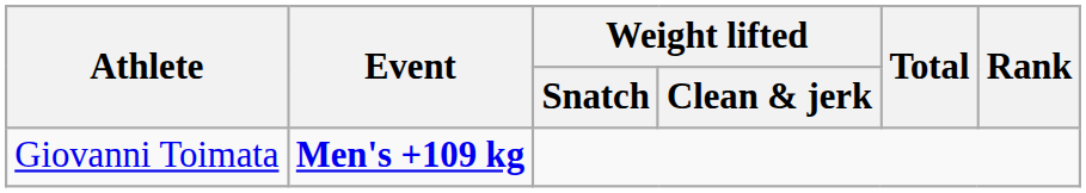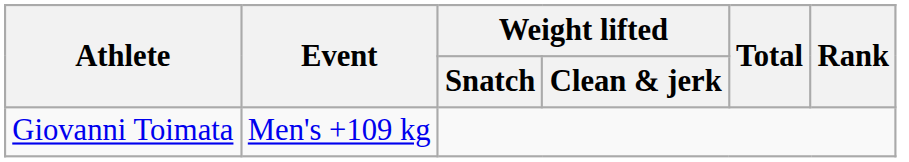Giovanni Toimata | Event: bold -> normal
